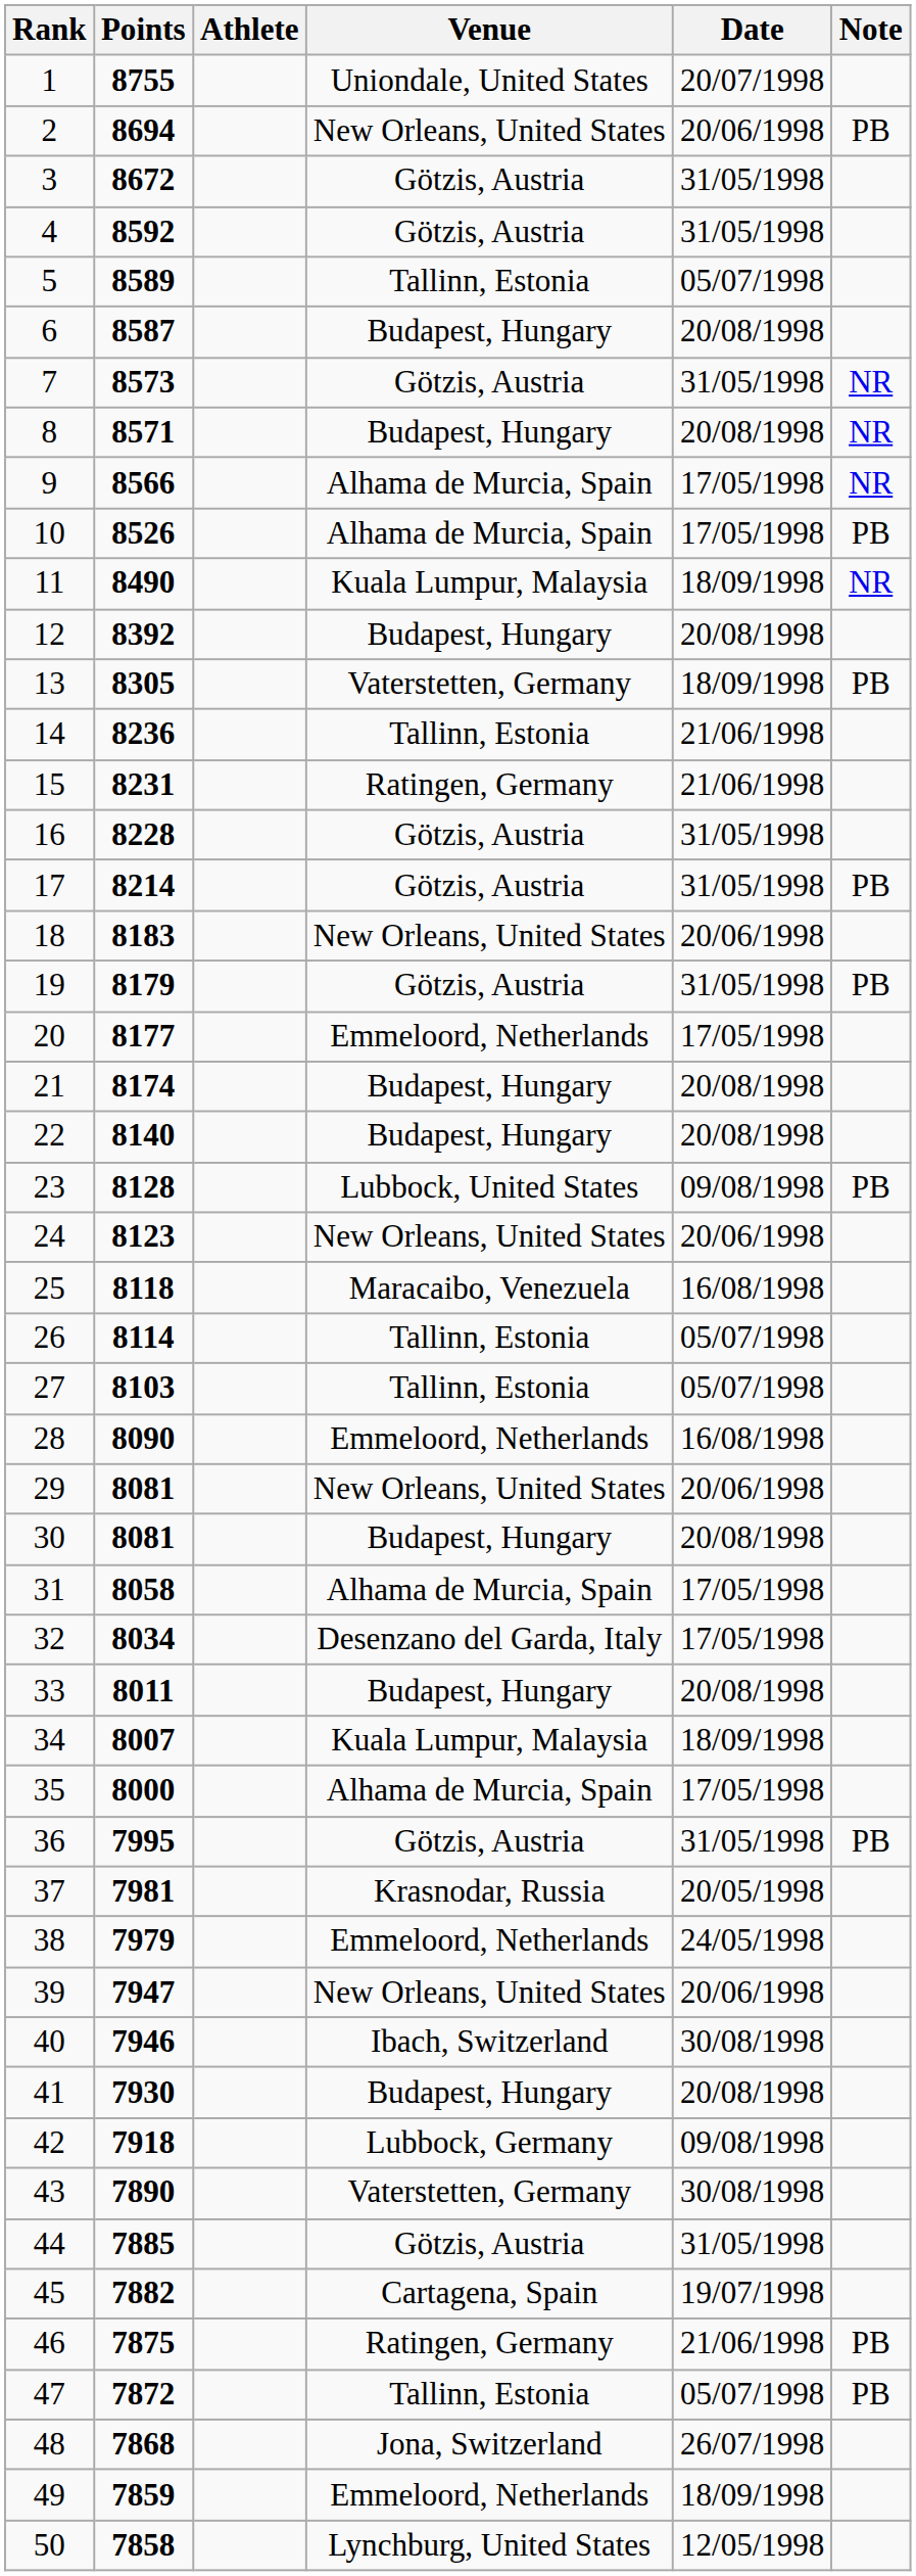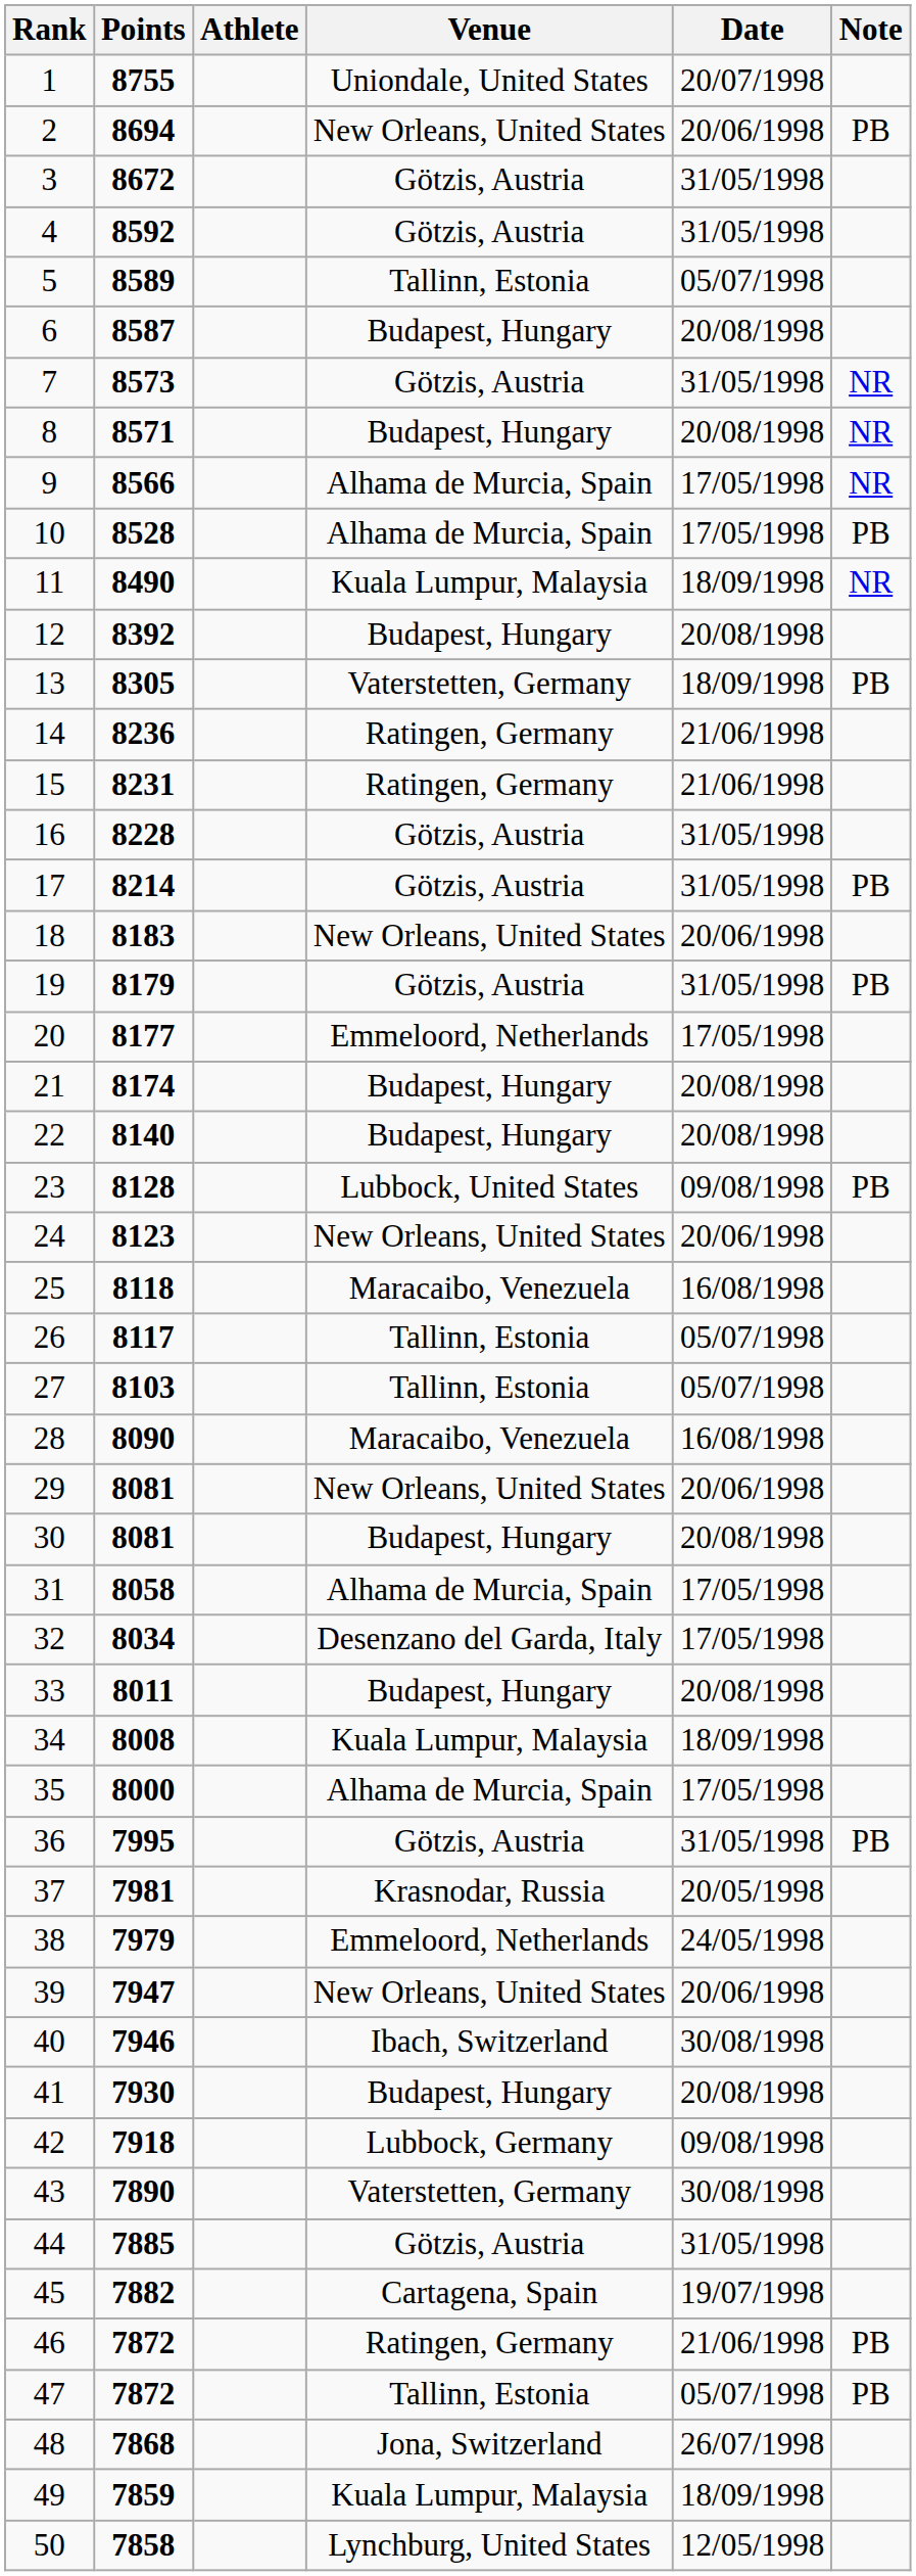10 | Points: 8526 -> 8528
14 | Venue: Tallinn, Estonia -> Ratingen, Germany
26 | Points: 8114 -> 8117
28 | Venue: Emmeloord, Netherlands -> Maracaibo, Venezuela
34 | Points: 8007 -> 8008
46 | Points: 7875 -> 7872
49 | Venue: Emmeloord, Netherlands -> Kuala Lumpur, Malaysia
